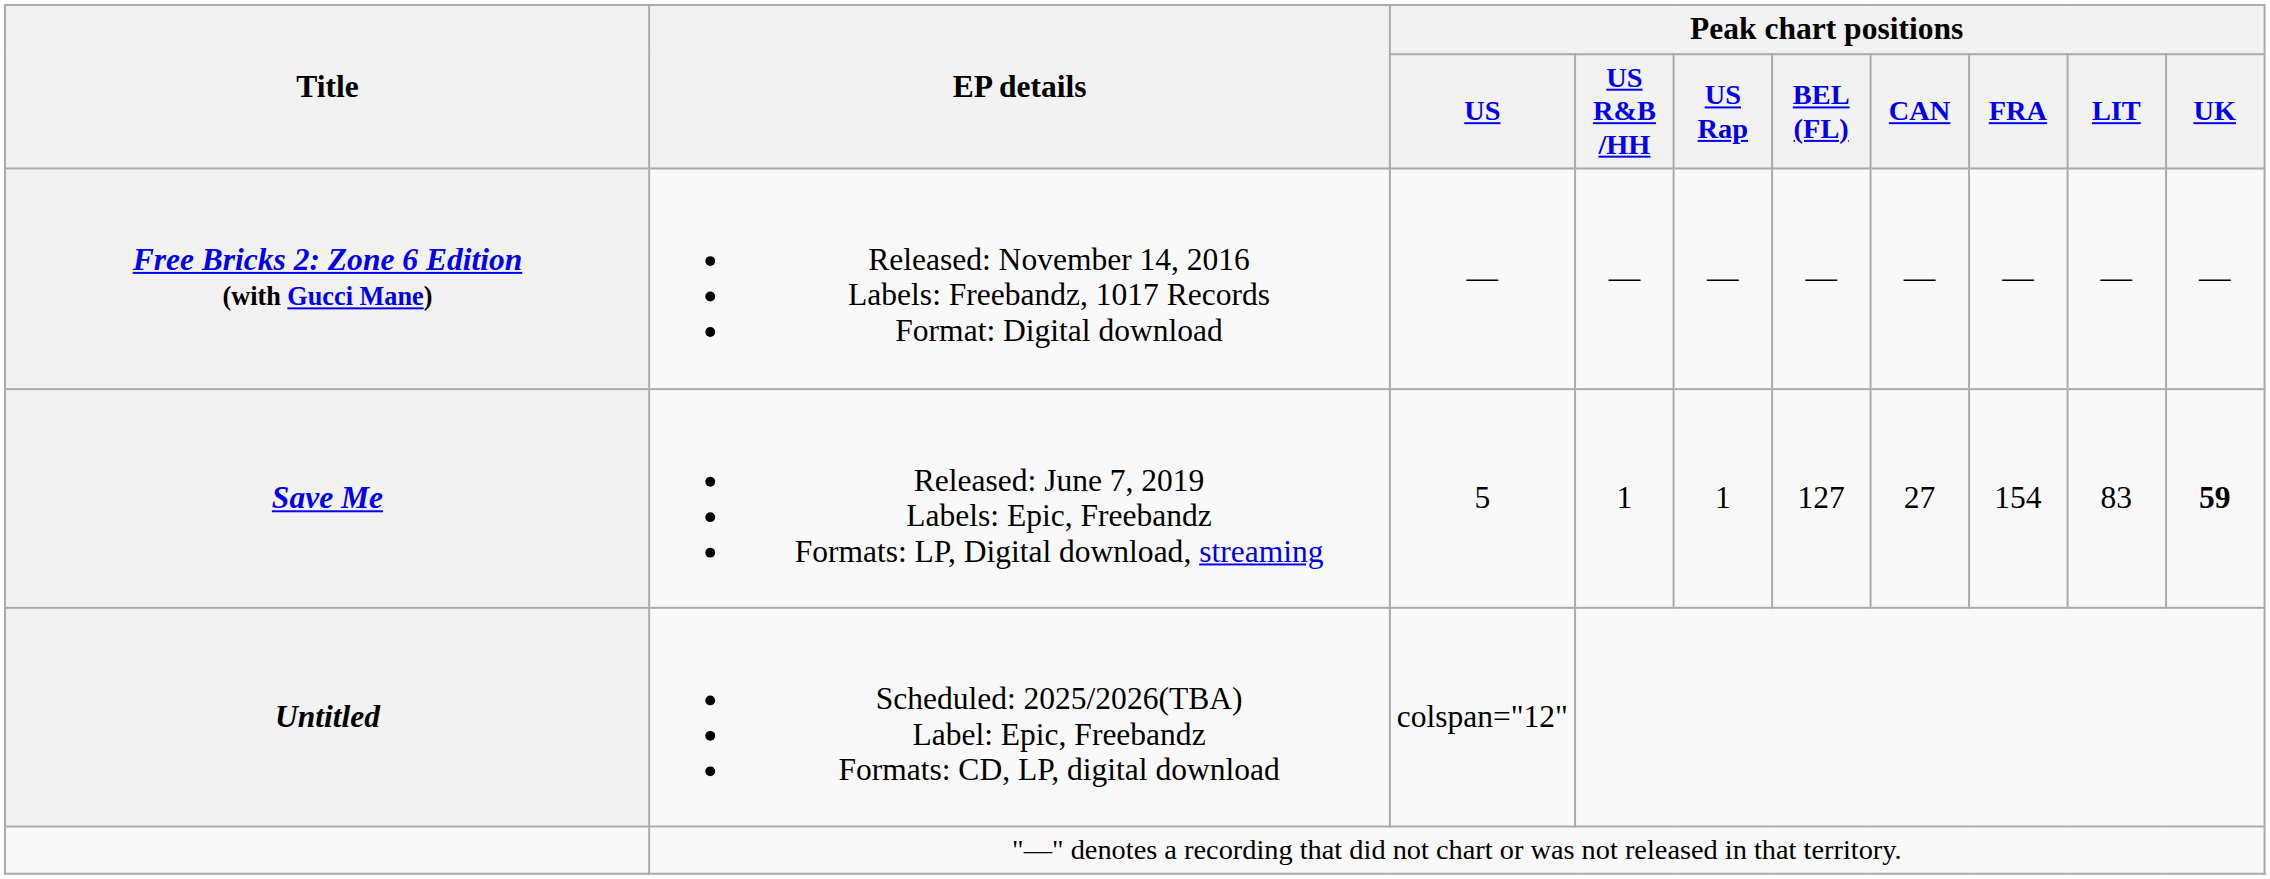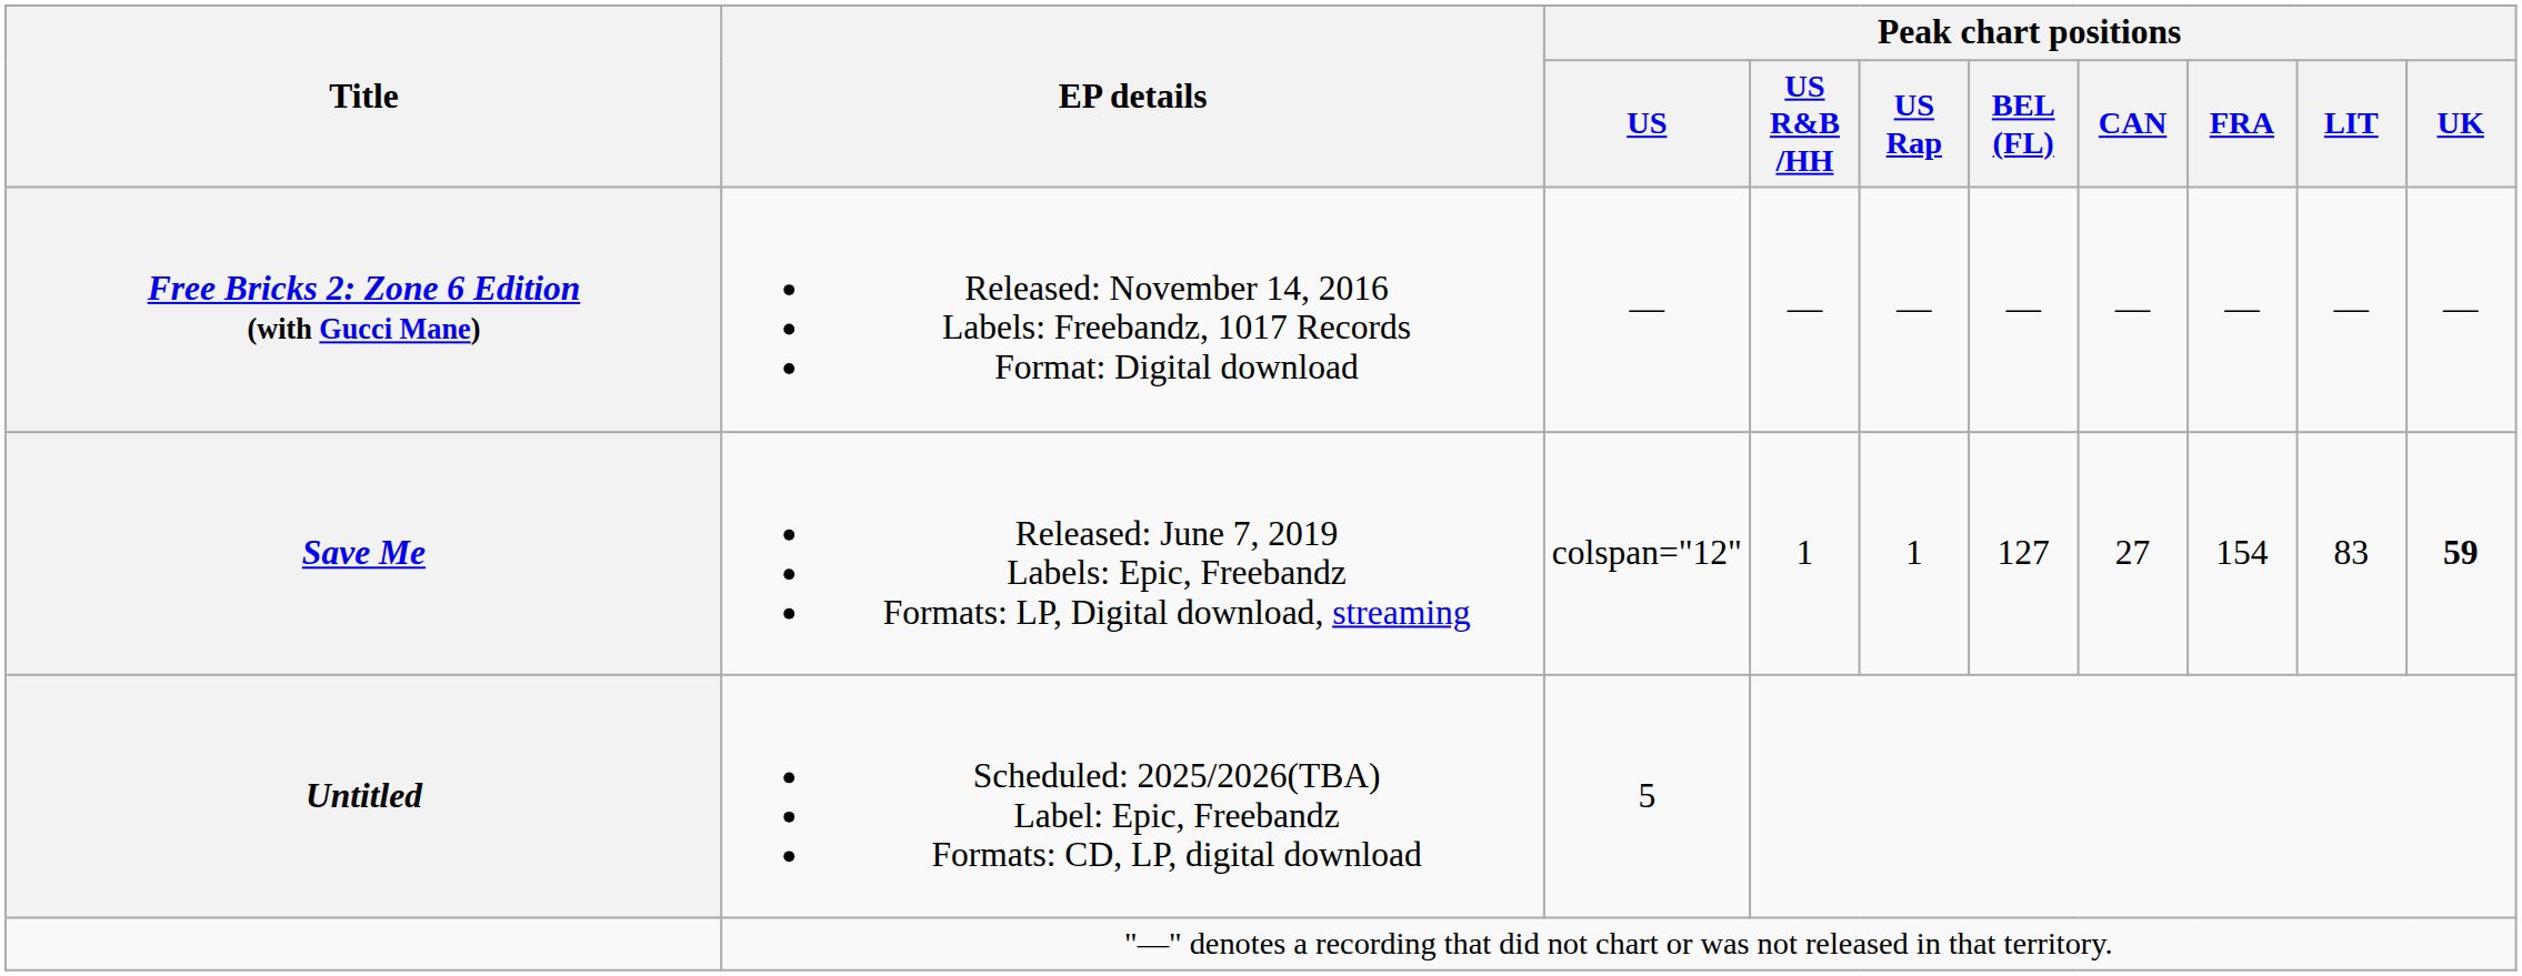Save Me | Peak chart positions / US: 5 -> colspan="12"
Untitled | Peak chart positions / US: colspan="12" -> 5
